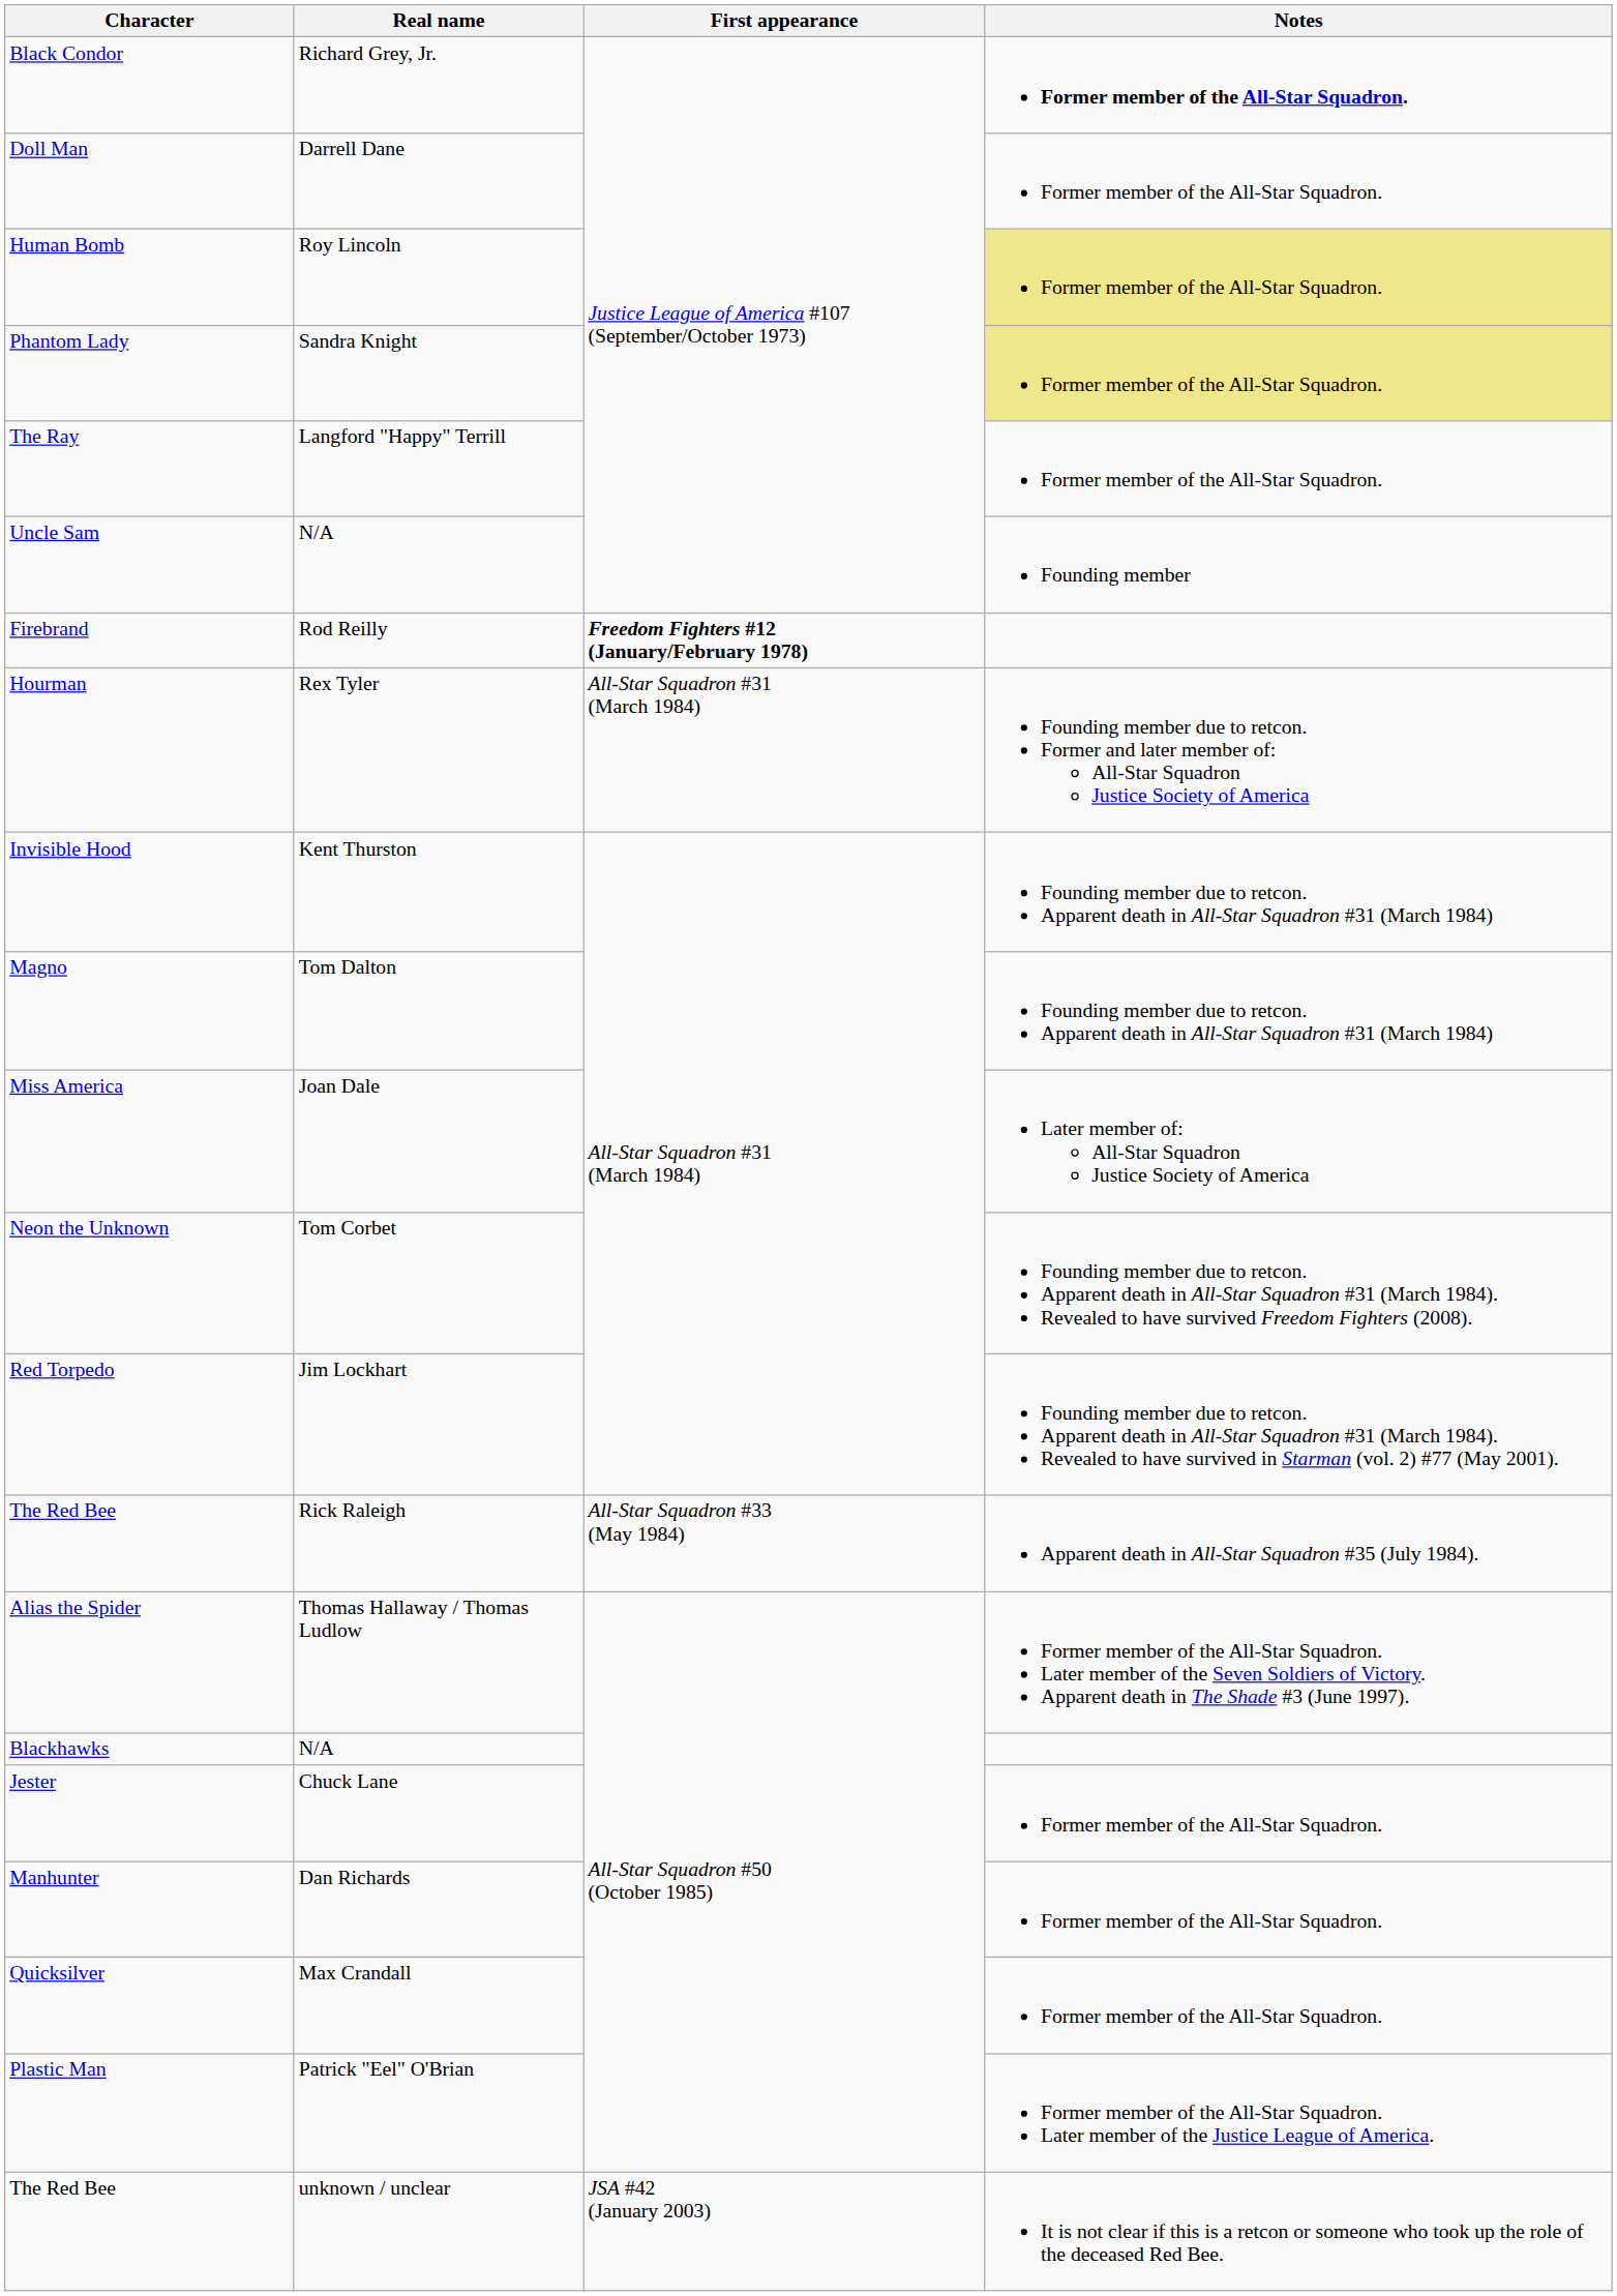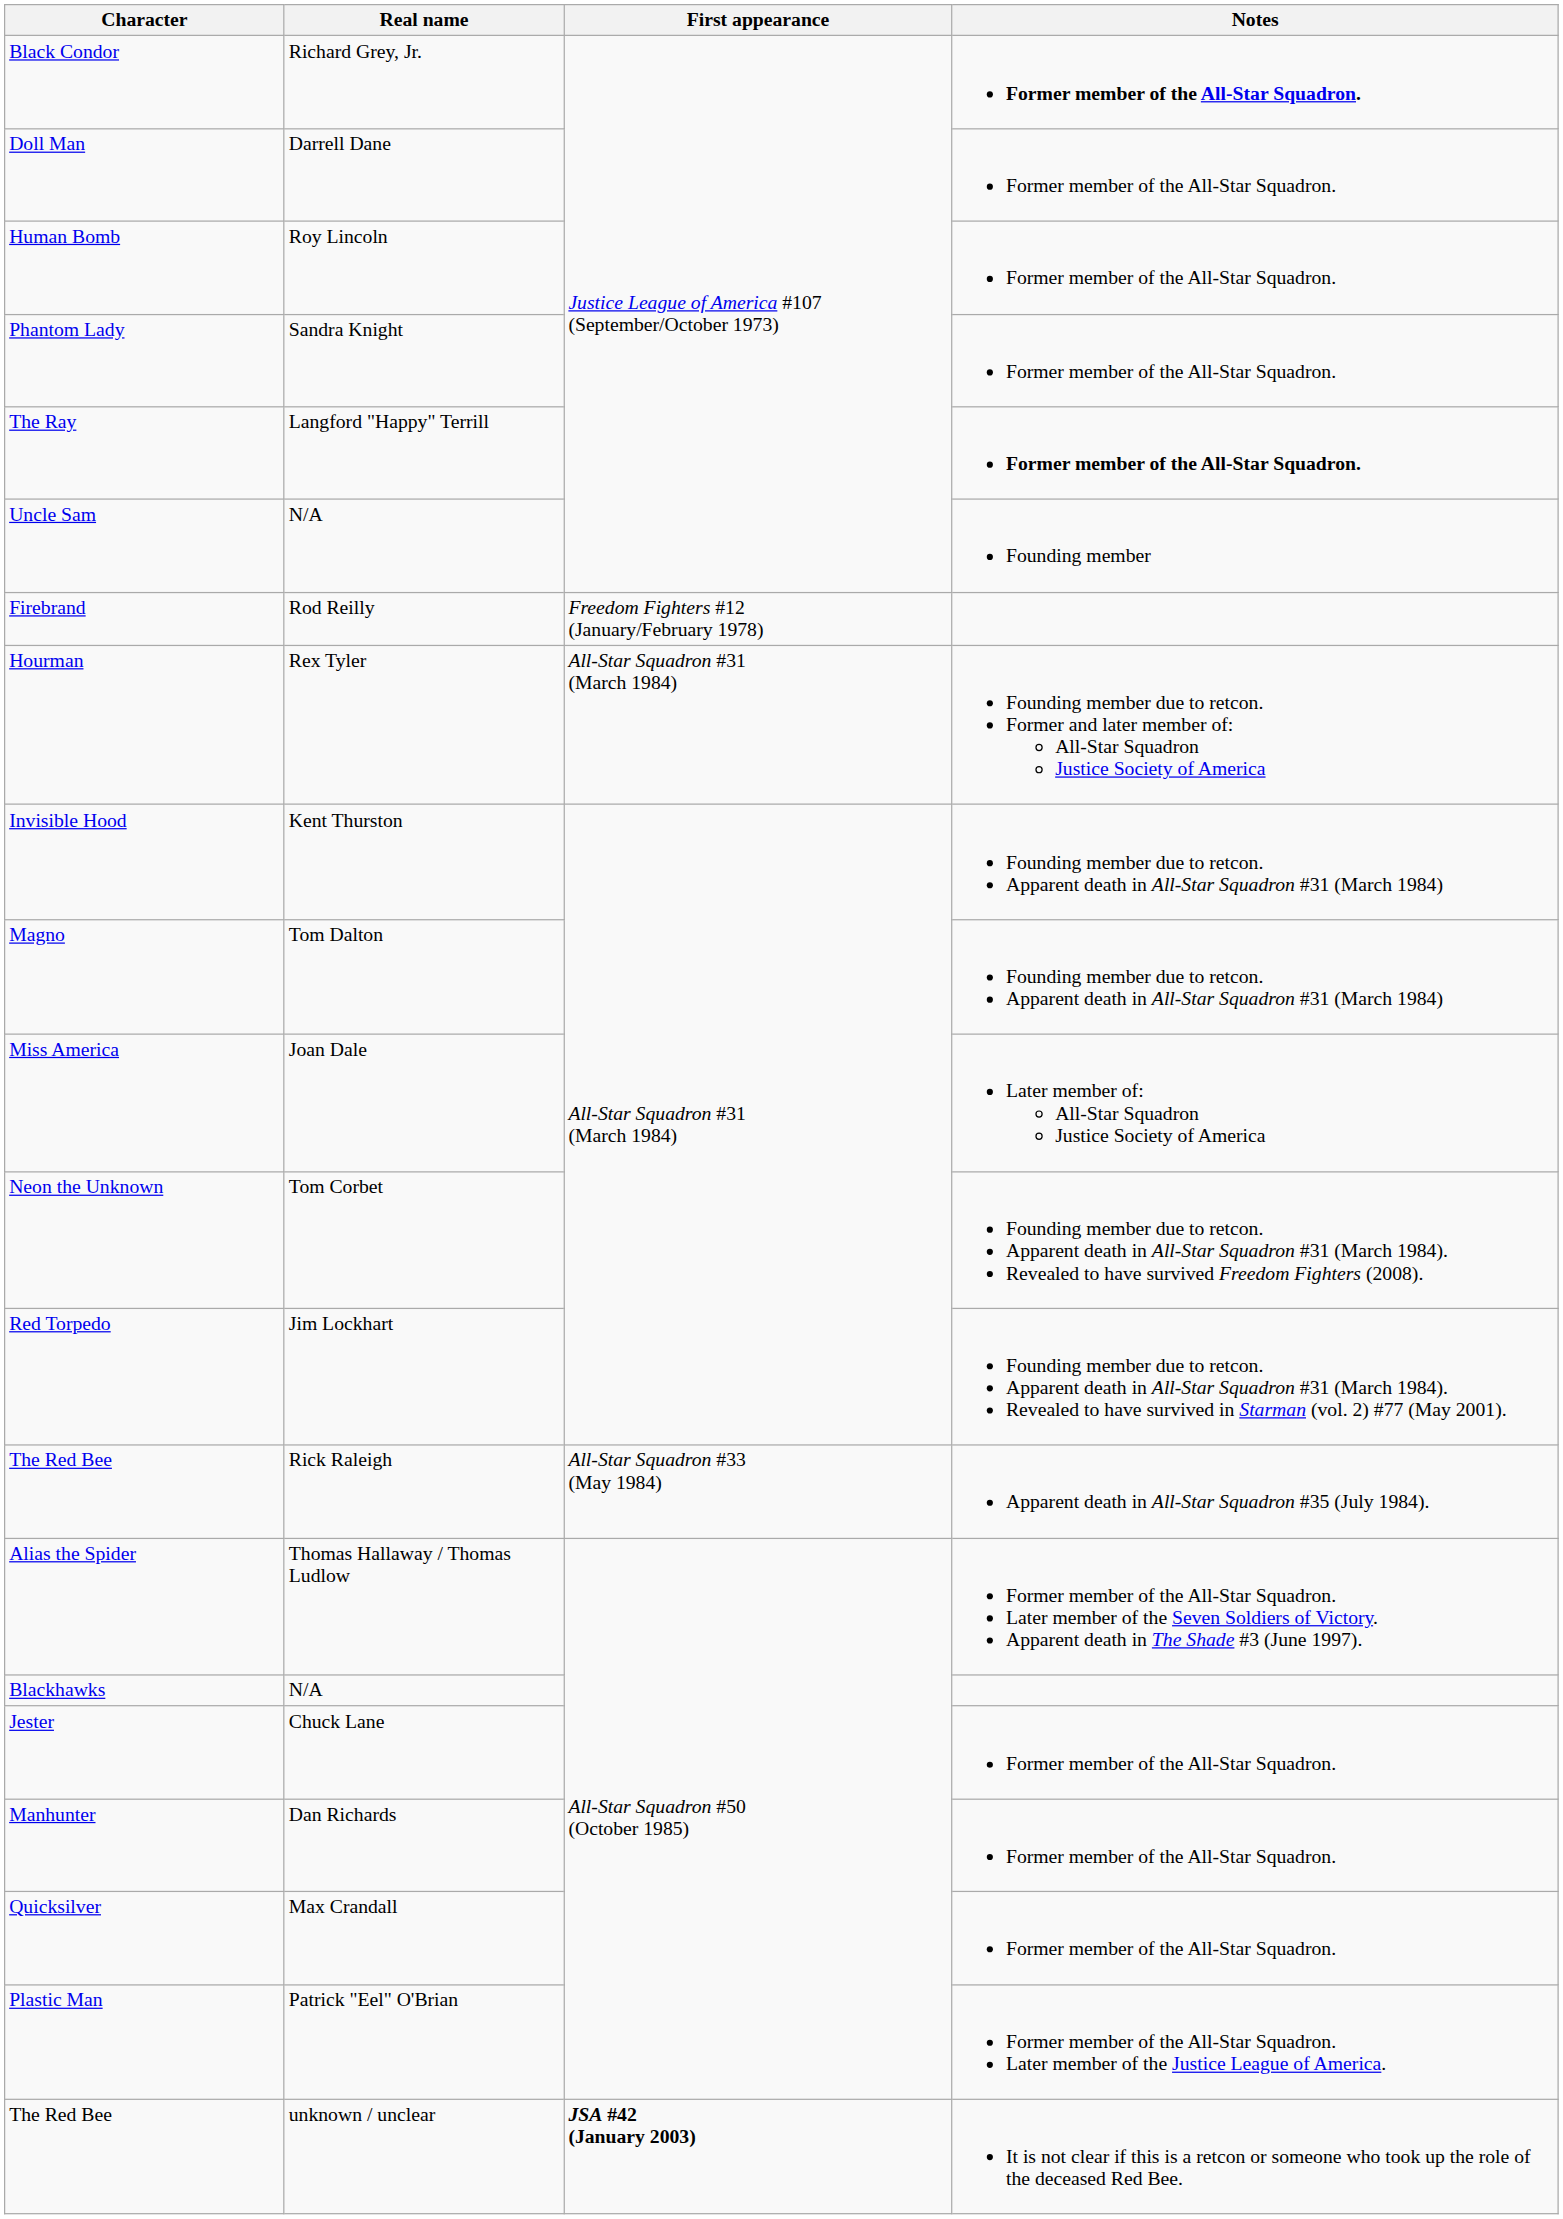Human Bomb | Notes: khaki background -> no background
Phantom Lady | Notes: khaki background -> no background
The Ray | Notes: normal -> bold
Firebrand | First appearance: bold -> normal
The Red Bee / unknown / unclear | First appearance: normal -> bold
